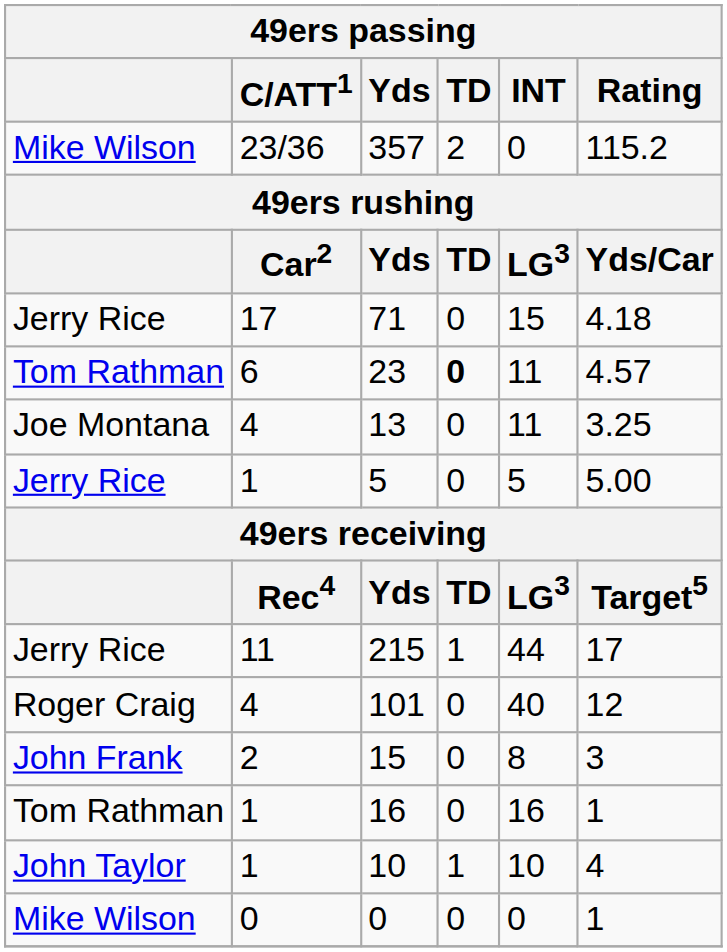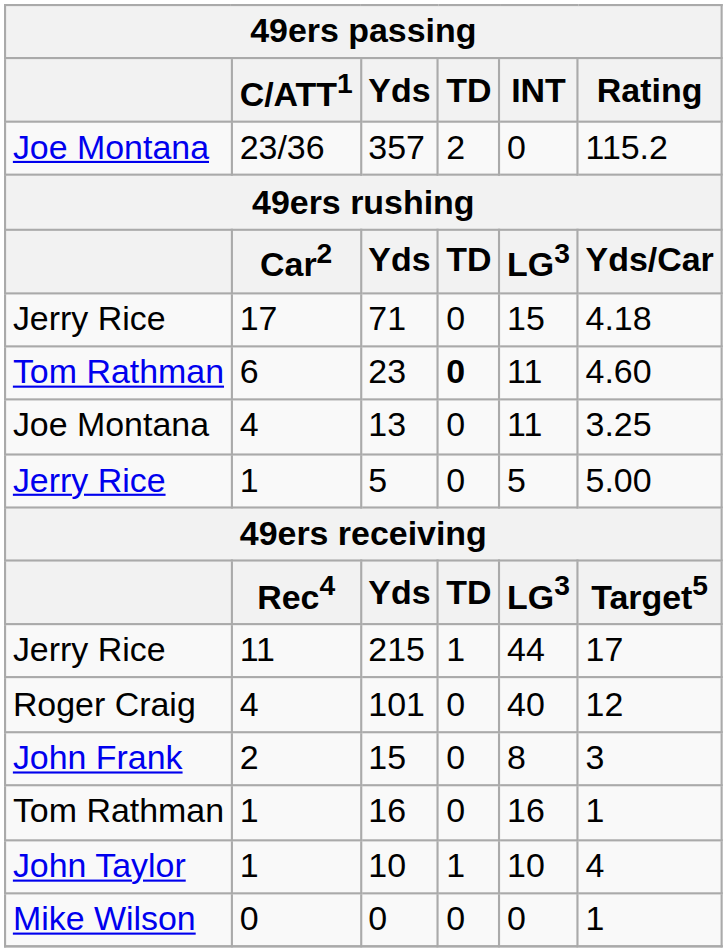357 | column 1: Mike Wilson -> Joe Montana
23 | Rating: 4.57 -> 4.60
